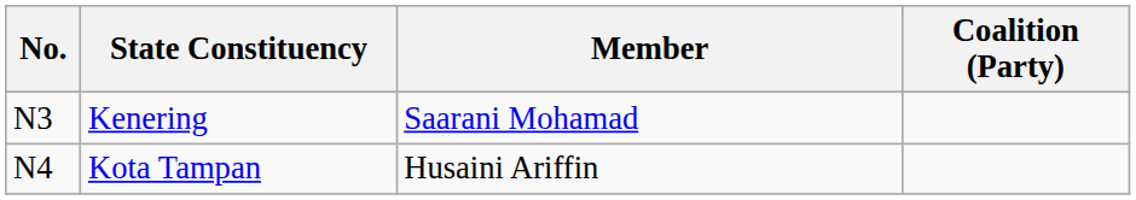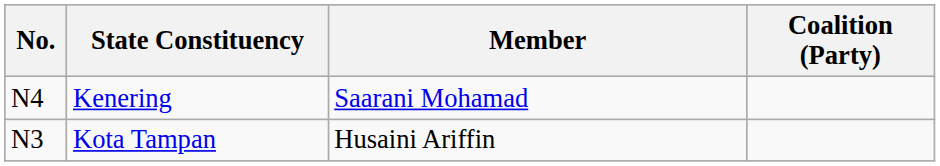Kenering | No.: N3 -> N4
Kota Tampan | No.: N4 -> N3
